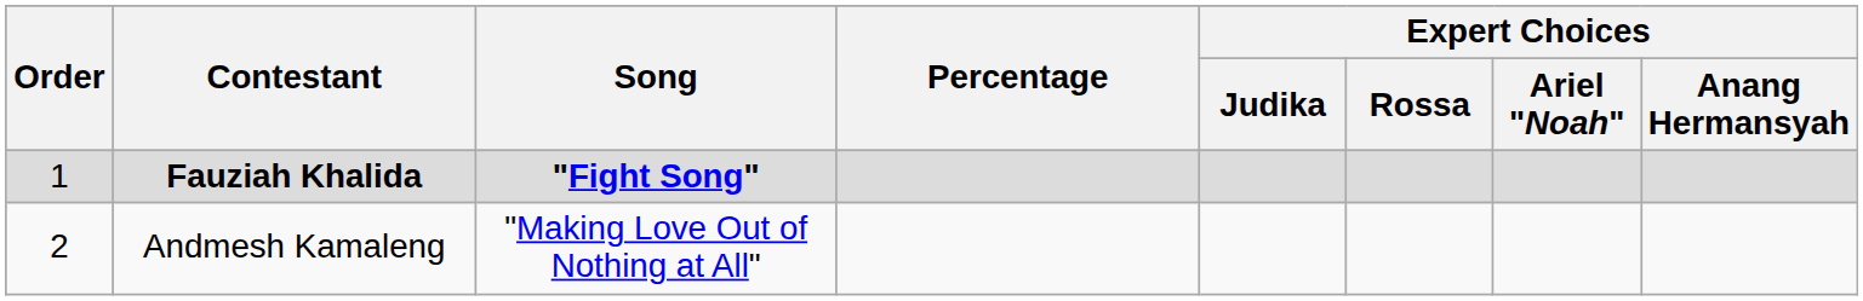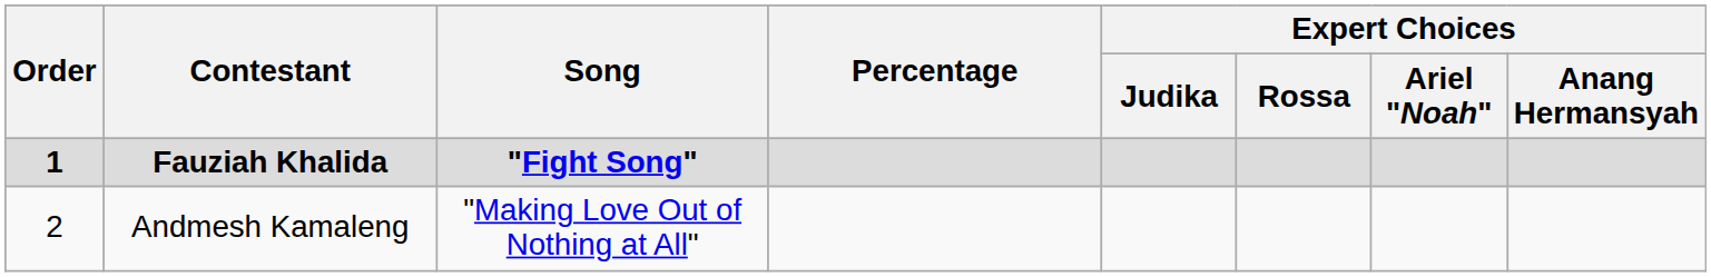Fauziah Khalida | Order: normal -> bold
